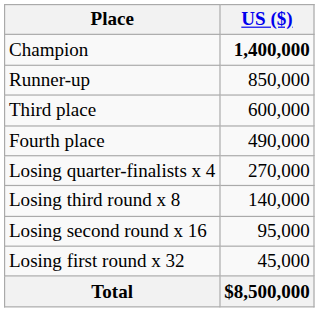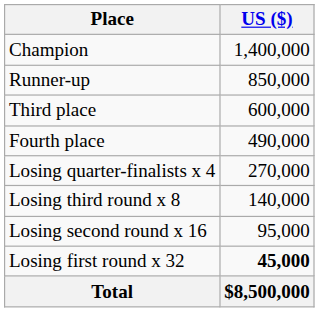Champion | US ($): bold -> normal
Losing first round x 32 | US ($): normal -> bold
